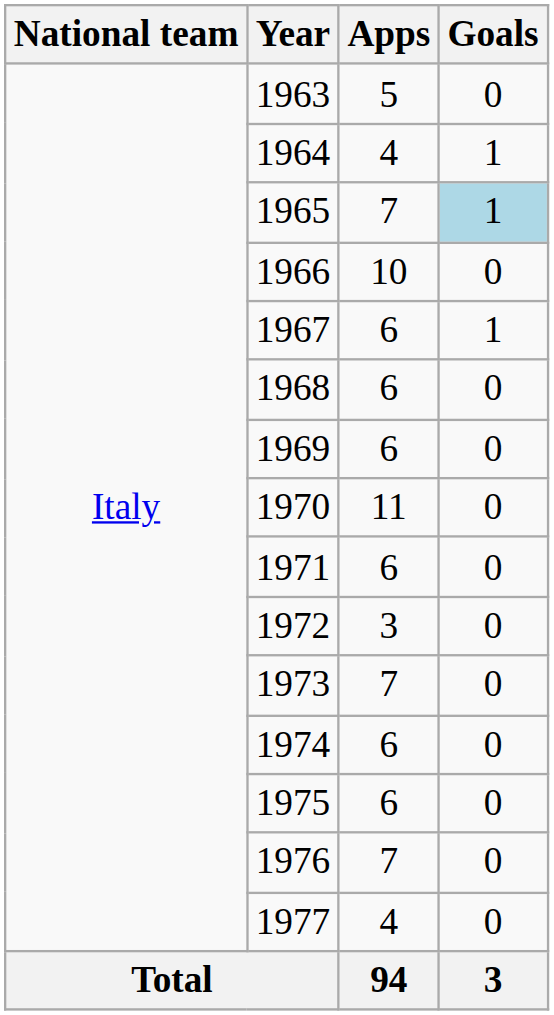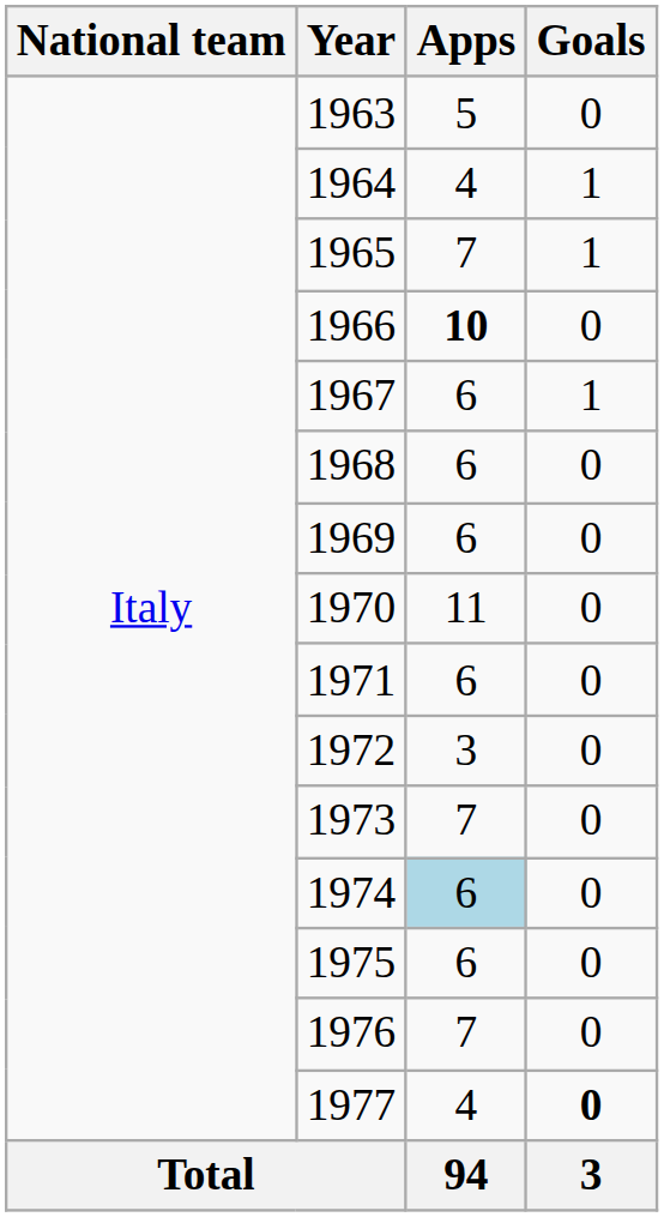1965 | Goals: lightblue background -> no background
1966 | Apps: normal -> bold
1974 | Apps: no background -> lightblue background
1977 | Goals: normal -> bold
